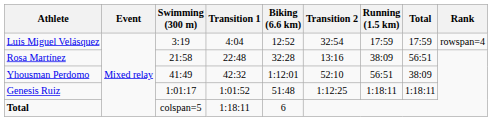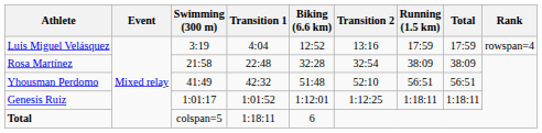Luis Miguel Velásquez | Transition 2: 32:54 -> 13:16
Rosa Martínez | Transition 2: 13:16 -> 32:54
Rosa Martínez | Total: 56:51 -> 38:09
Yhousman Perdomo | Biking (6.6 km): 1:12:01 -> 51:48
Yhousman Perdomo | Total: 38:09 -> 56:51
Genesis Ruiz | Biking (6.6 km): 51:48 -> 1:12:01
